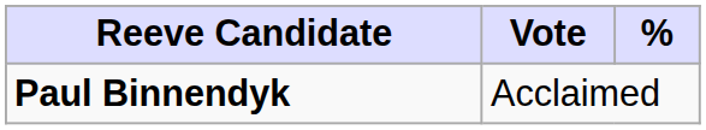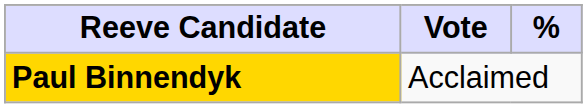Paul Binnendyk | Reeve Candidate: no background -> gold background
